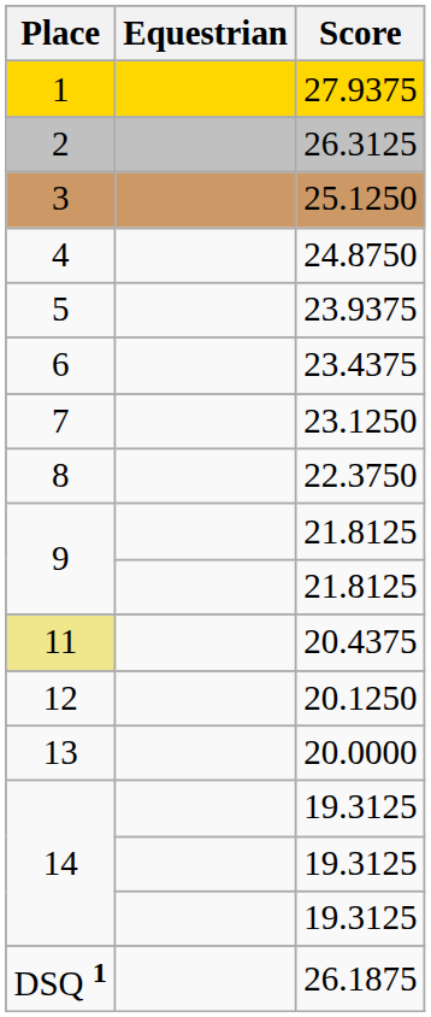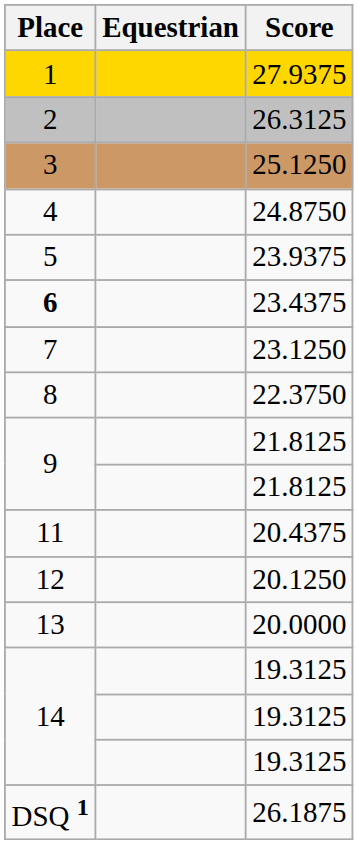6 | Place: normal -> bold
11 | Place: khaki background -> no background
